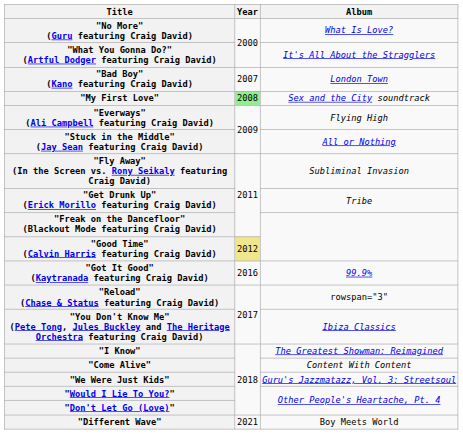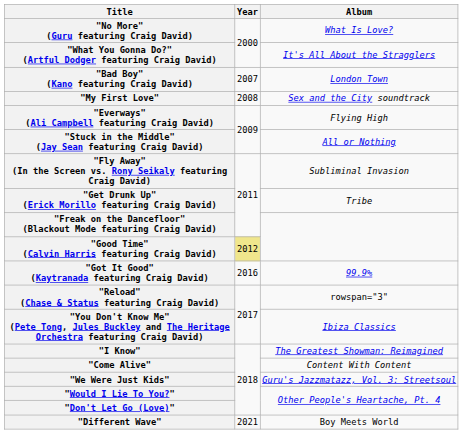"My First Love" | Year: lightgreen background -> no background
